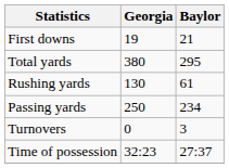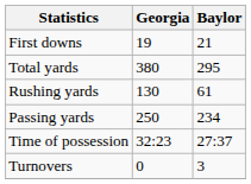rows swapped: Turnovers <-> Time of possession
